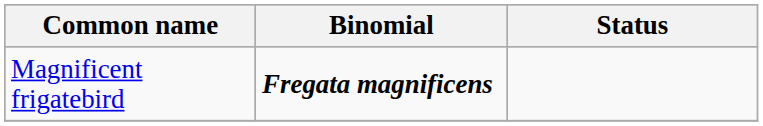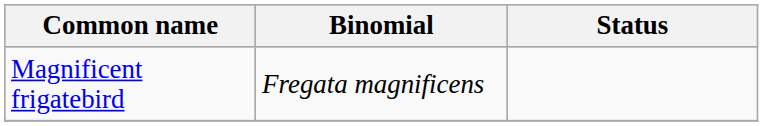Magnificent frigatebird | Binomial: bold -> normal
